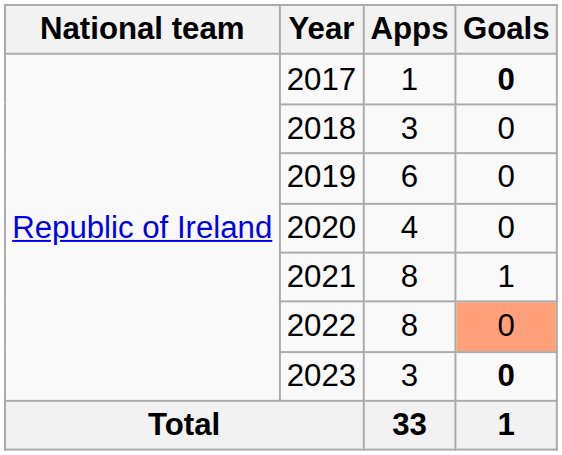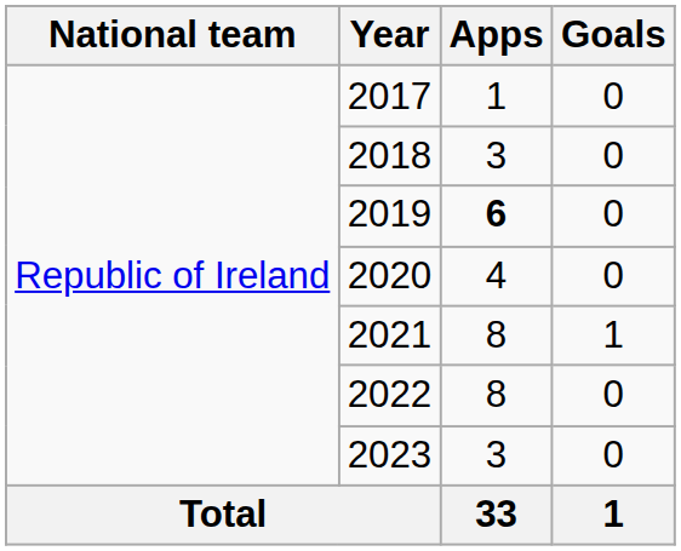2017 | Goals: bold -> normal
2019 | Apps: normal -> bold
2022 | Goals: lightsalmon background -> no background
2023 | Goals: bold -> normal
